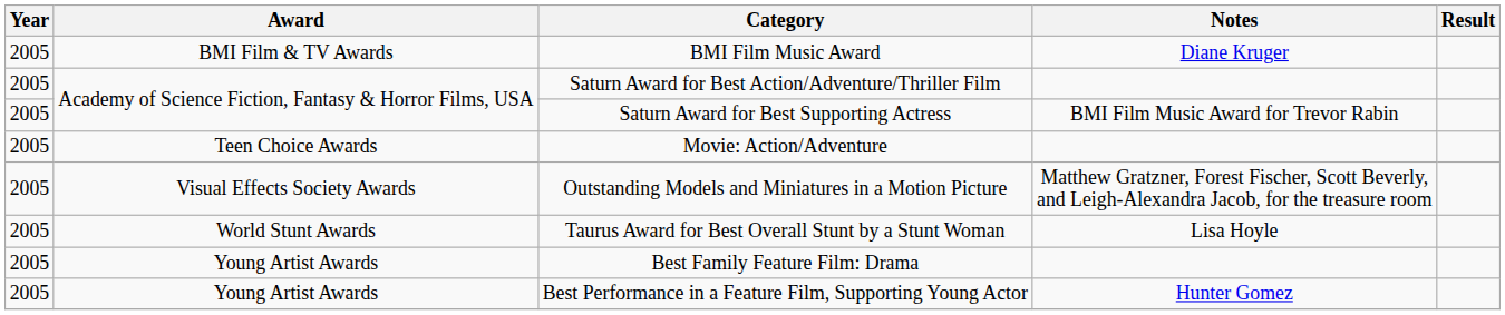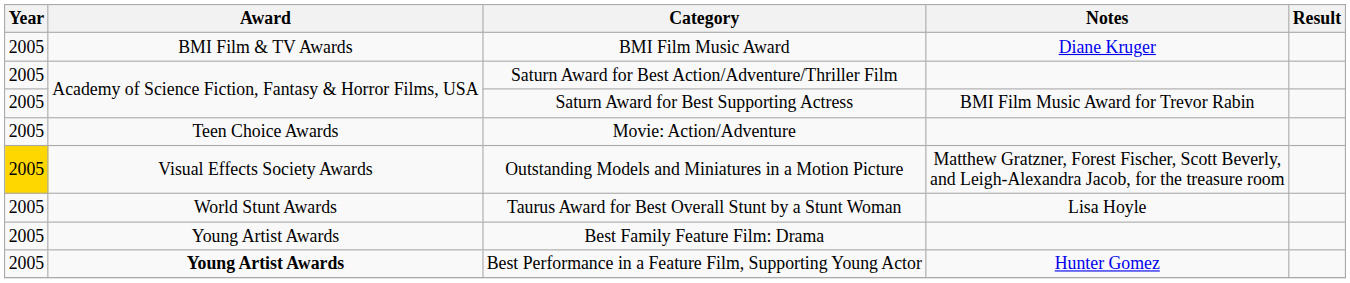Outstanding Models and Miniatures in a Motion Picture | Year: no background -> gold background
Best Performance in a Feature Film, Supporting Young Actor | Award: normal -> bold
